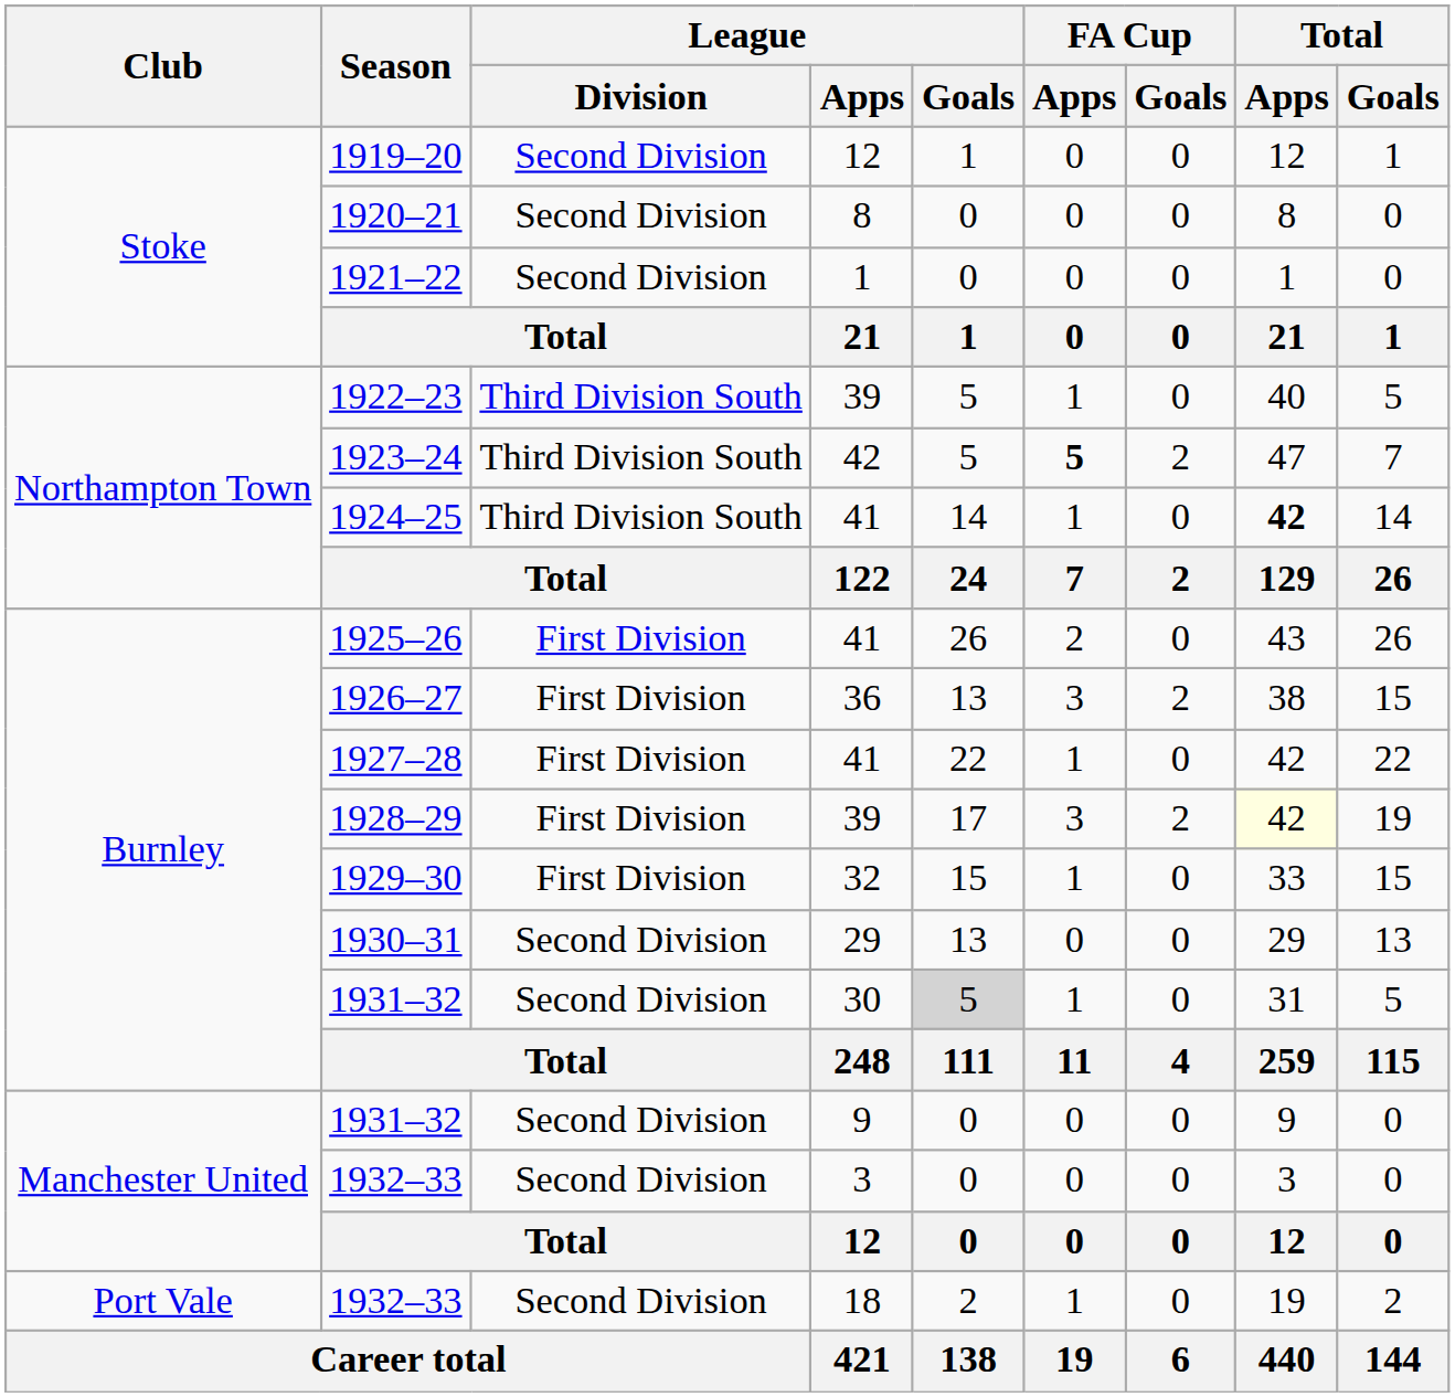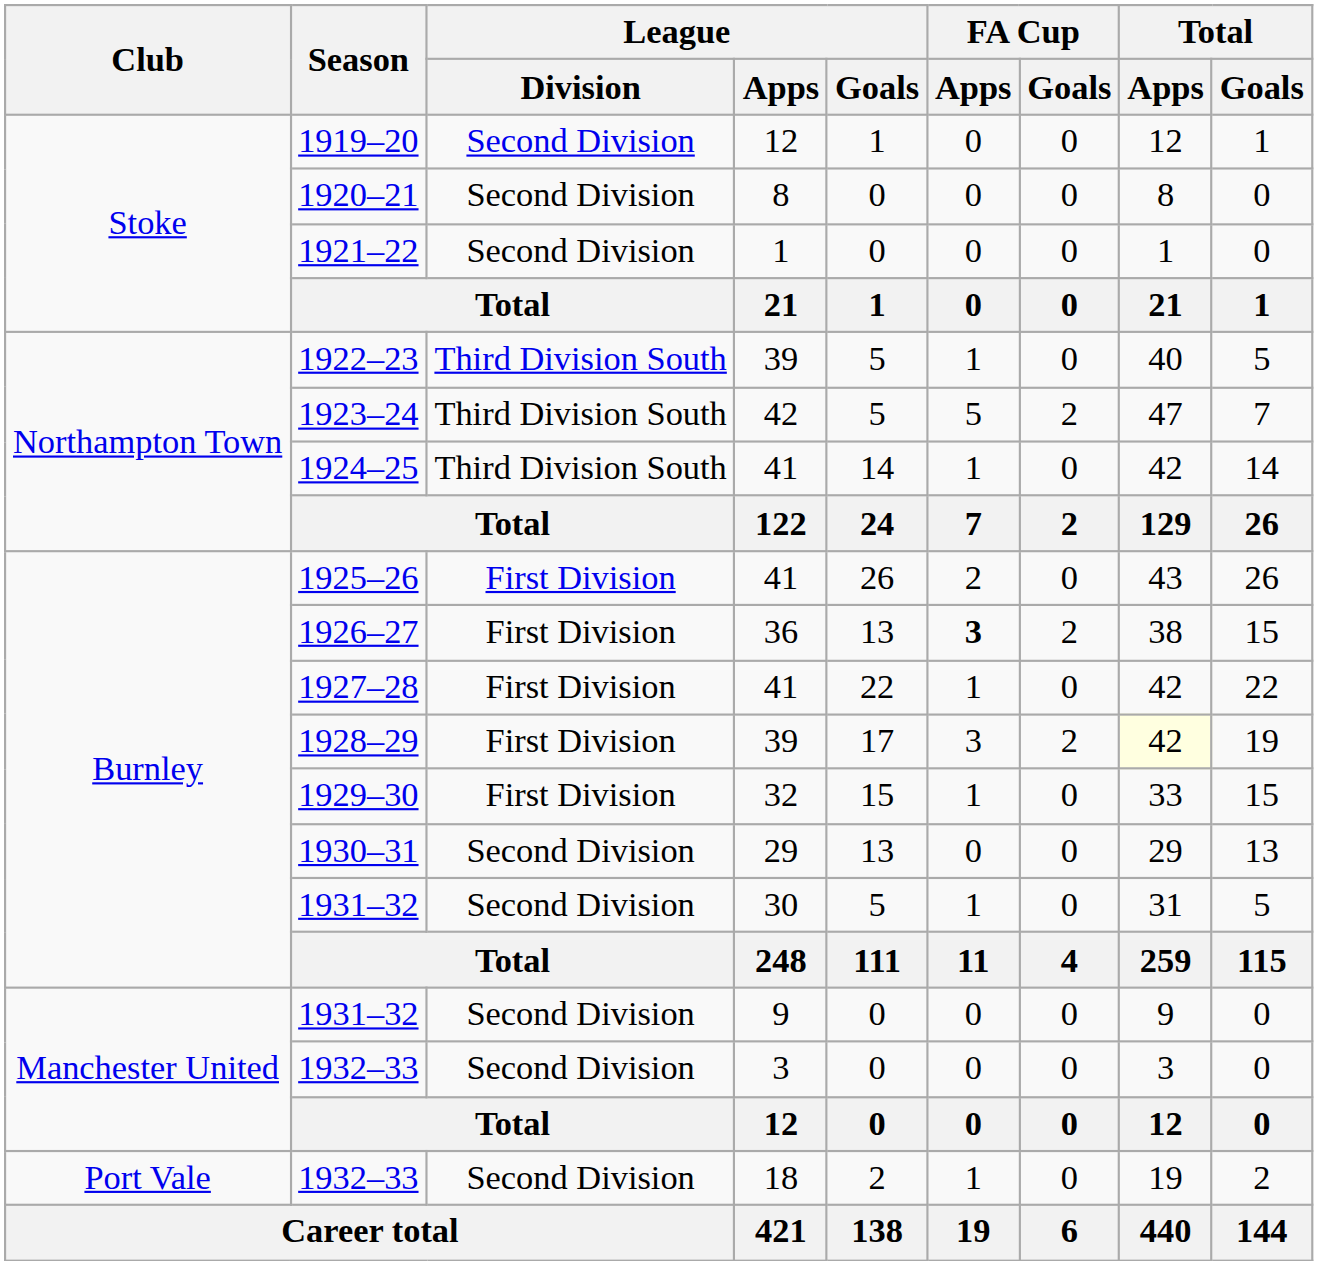1923–24 | FA Cup / Apps: bold -> normal
1924–25 | Total / Apps: bold -> normal
1926–27 | FA Cup / Apps: normal -> bold
1931–32 / 30 | League / Goals: lightgrey background -> no background
